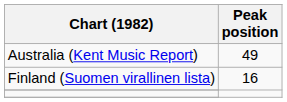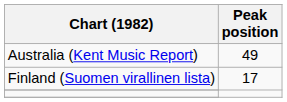row 3 | Peak position: 16 -> 17
